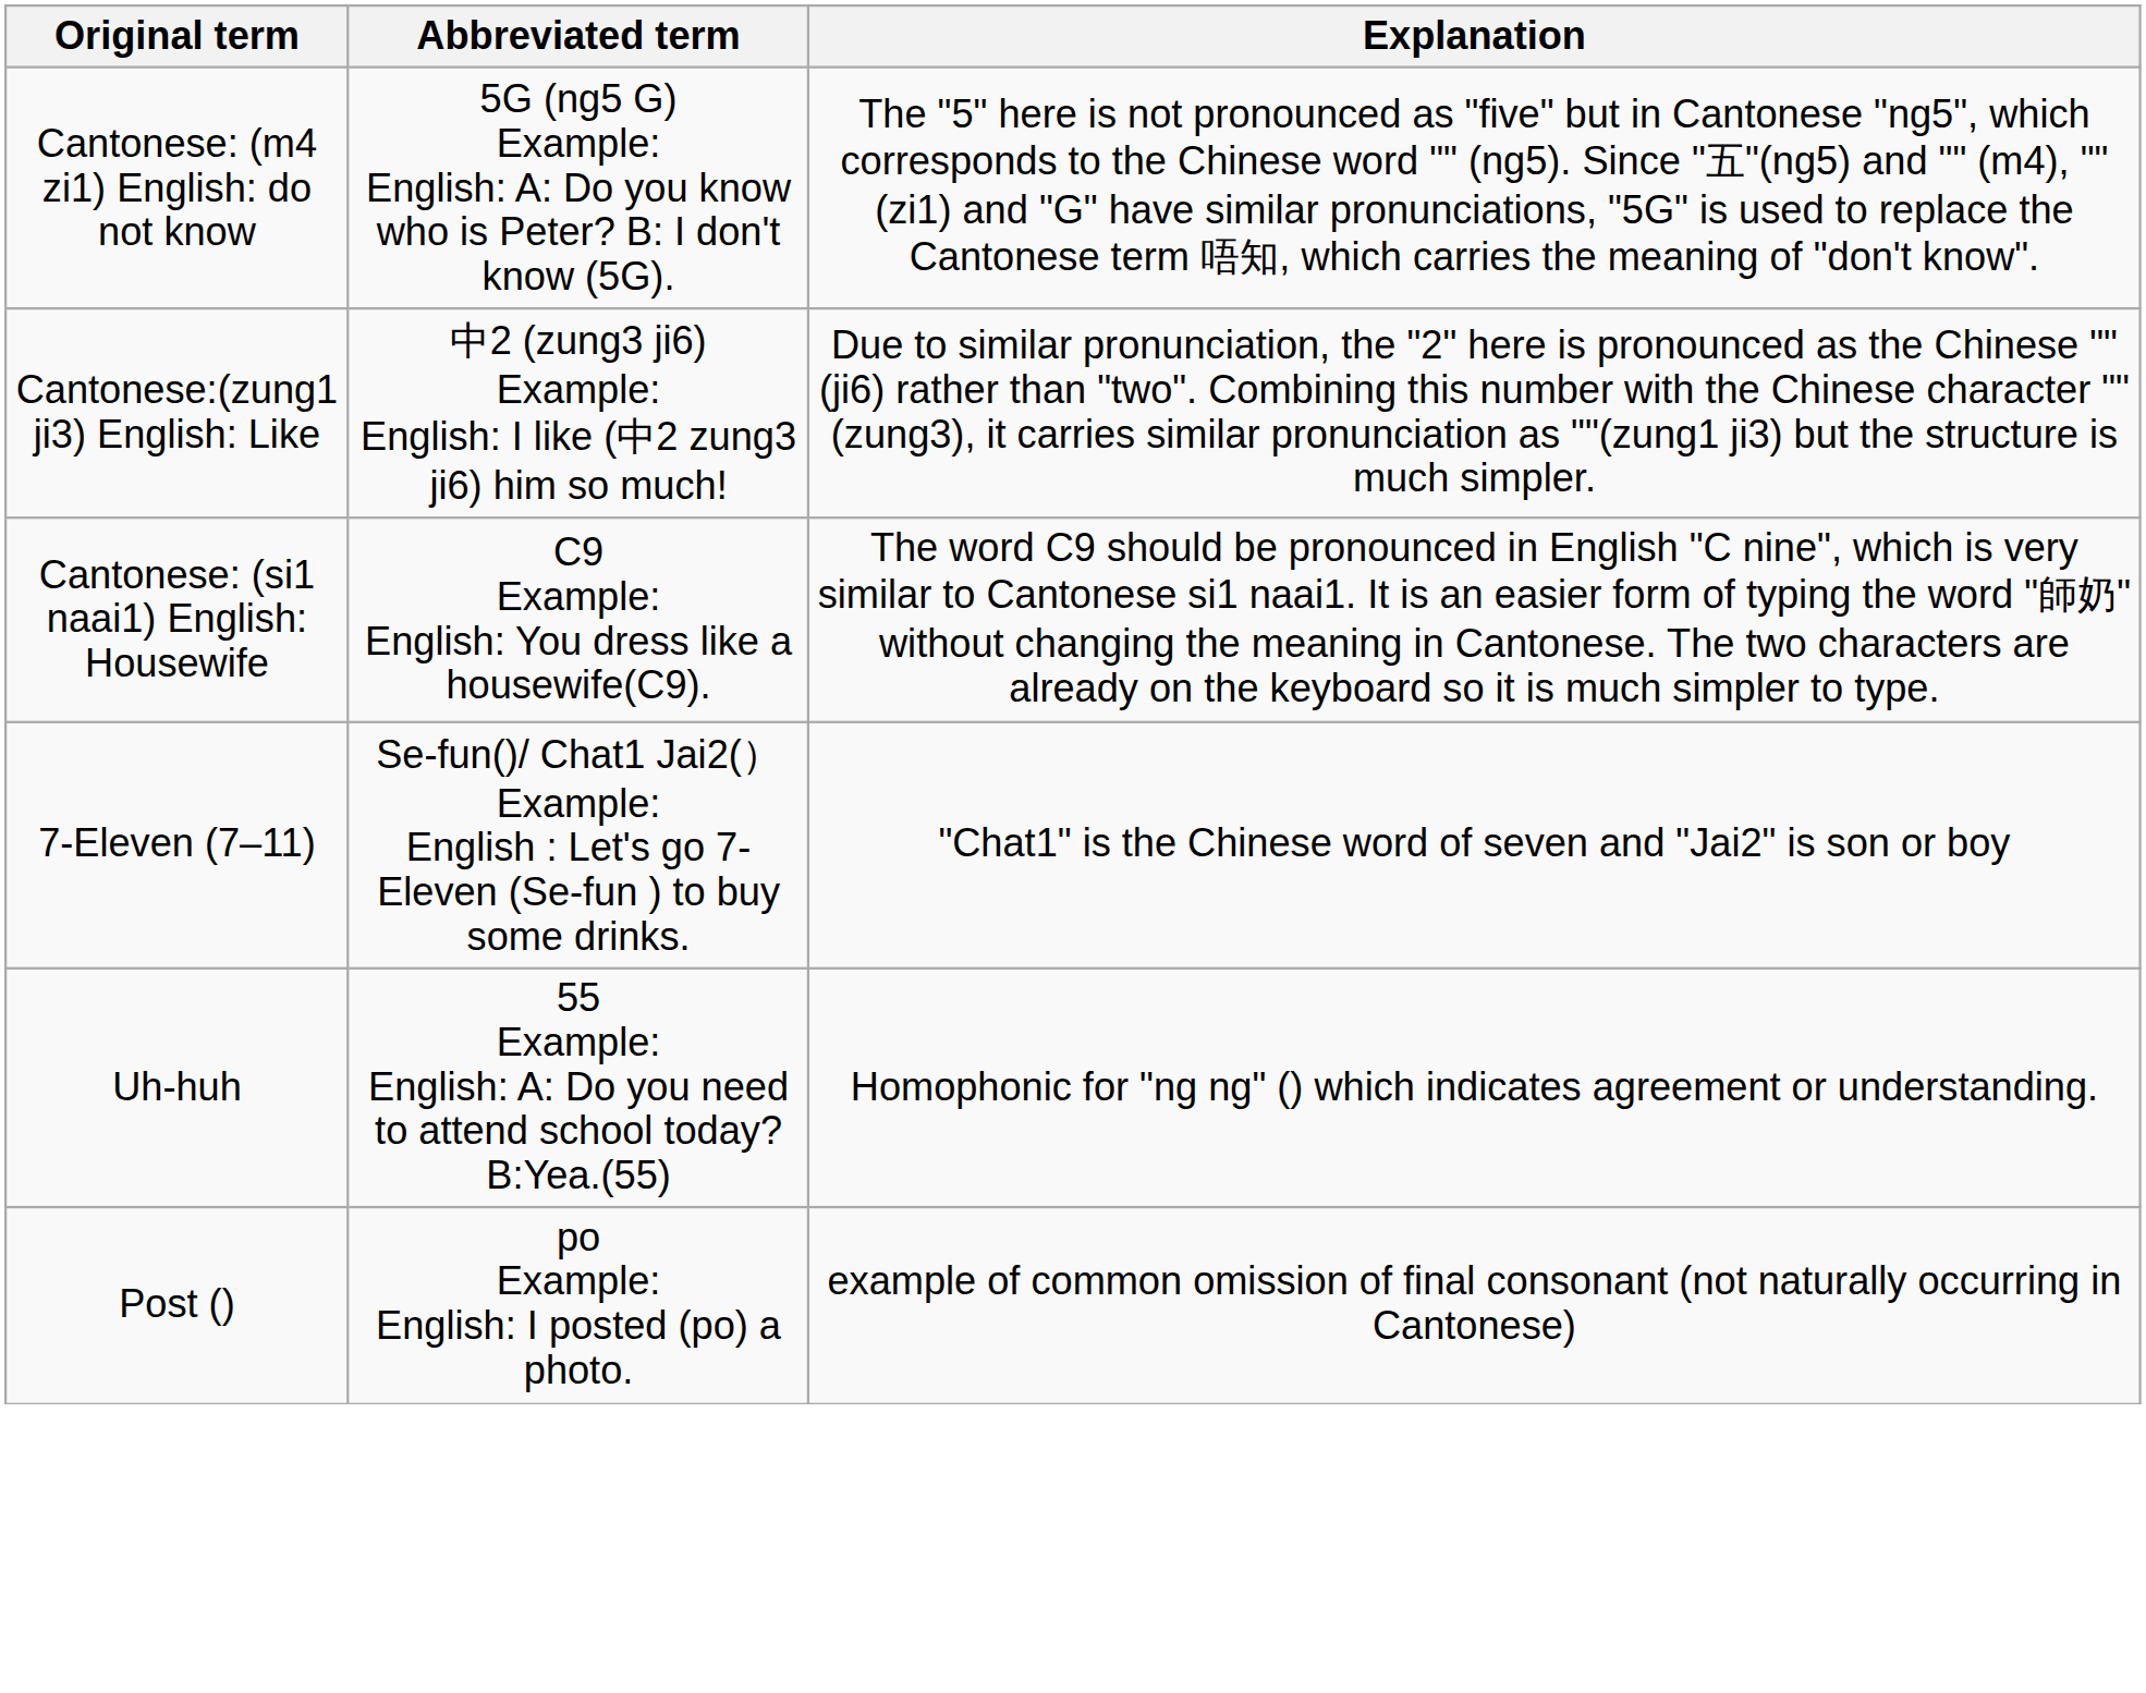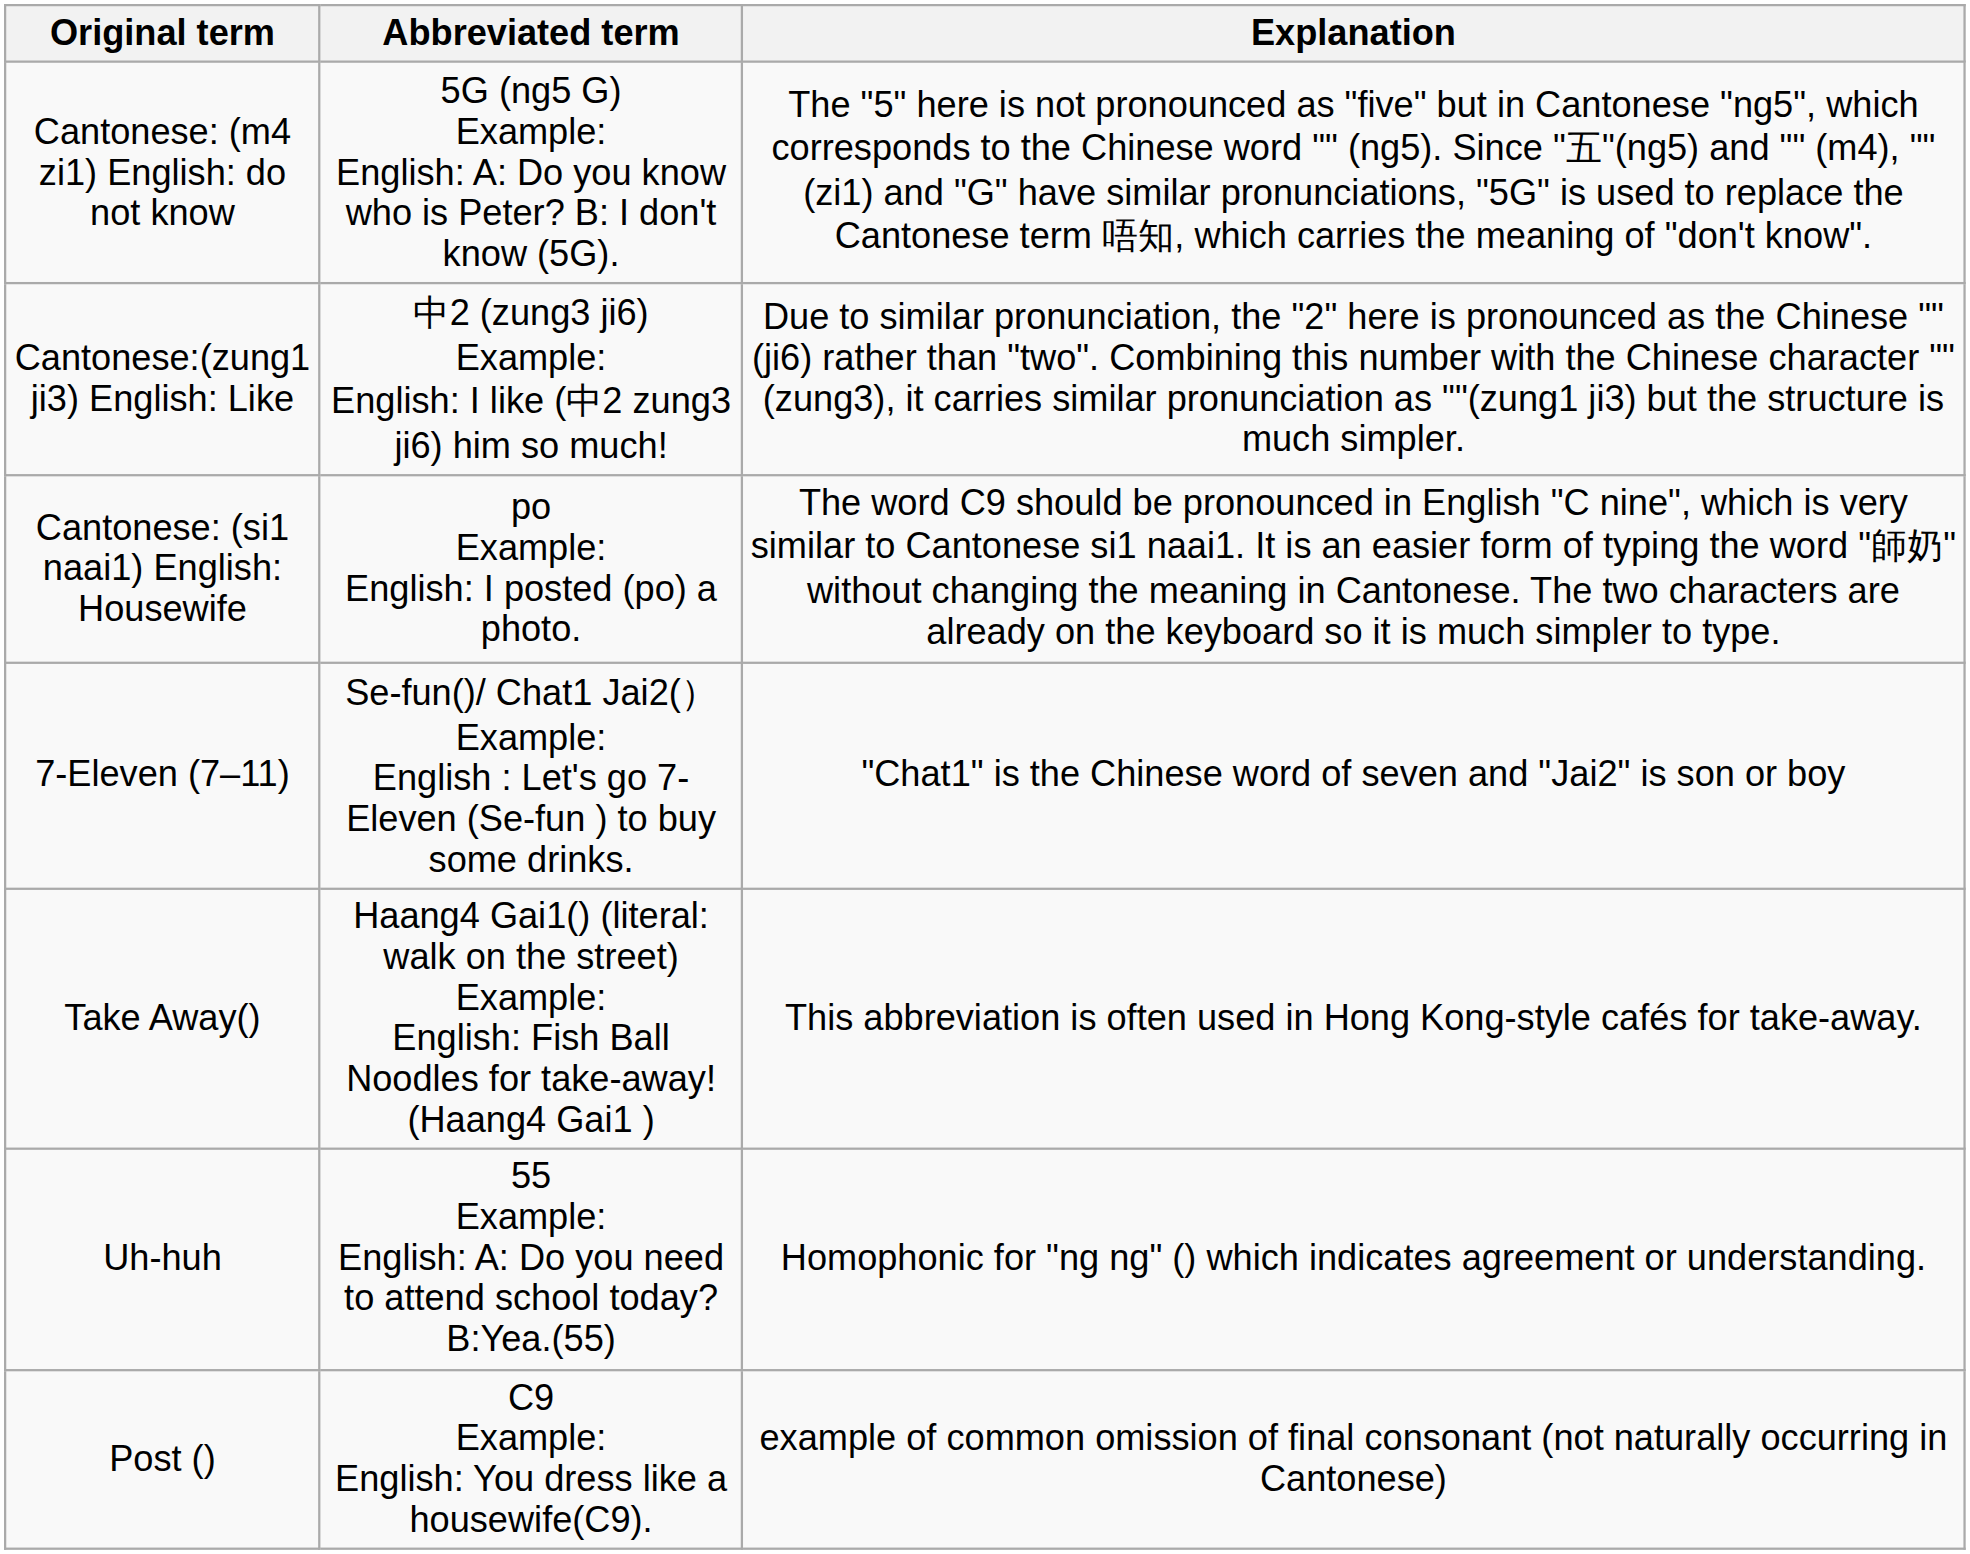Cantonese: (si1 naai1) English: Housewife | Abbreviated term: C9 Example: English: You dress like a housewife(C9). -> po Example: English: I posted (po) a photo.
+ row: Take Away() | Haang4 Gai1() (literal: walk on the street) Example: English: Fish Ball Noodles for take-away! (Haang4 Gai1 ) | This abbreviation is often used in Hong Kong-style cafés for take-away.
Post () | Abbreviated term: po Example: English: I posted (po) a photo. -> C9 Example: English: You dress like a housewife(C9).
